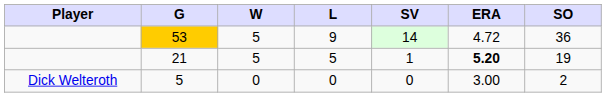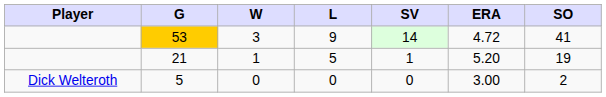53 | W: 5 -> 3
53 | SO: 36 -> 41
21 | W: 5 -> 1
21 | ERA: bold -> normal
